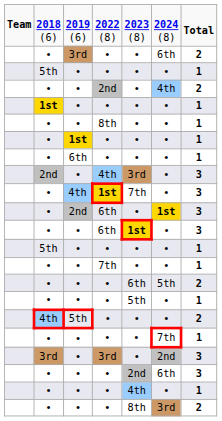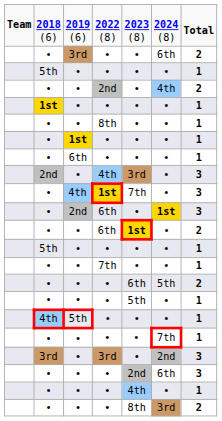row 12 | column 7: 3 -> 2
row 17 | column 7: 2 -> 1
